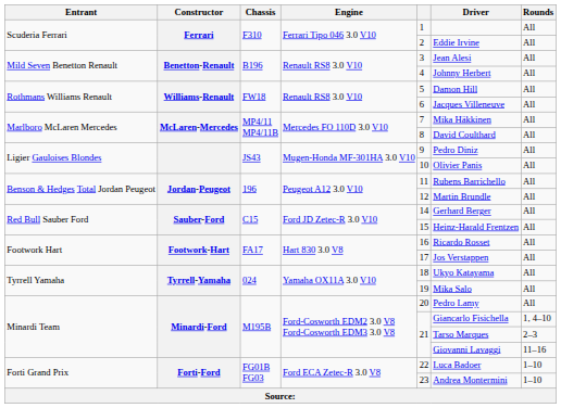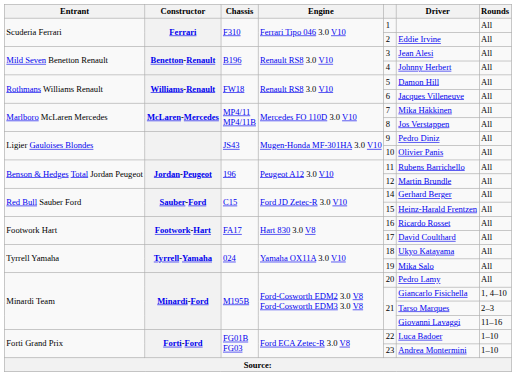row 9 | Driver: David Coulthard -> Jos Verstappen
row 17 | Driver: Jos Verstappen -> David Coulthard
